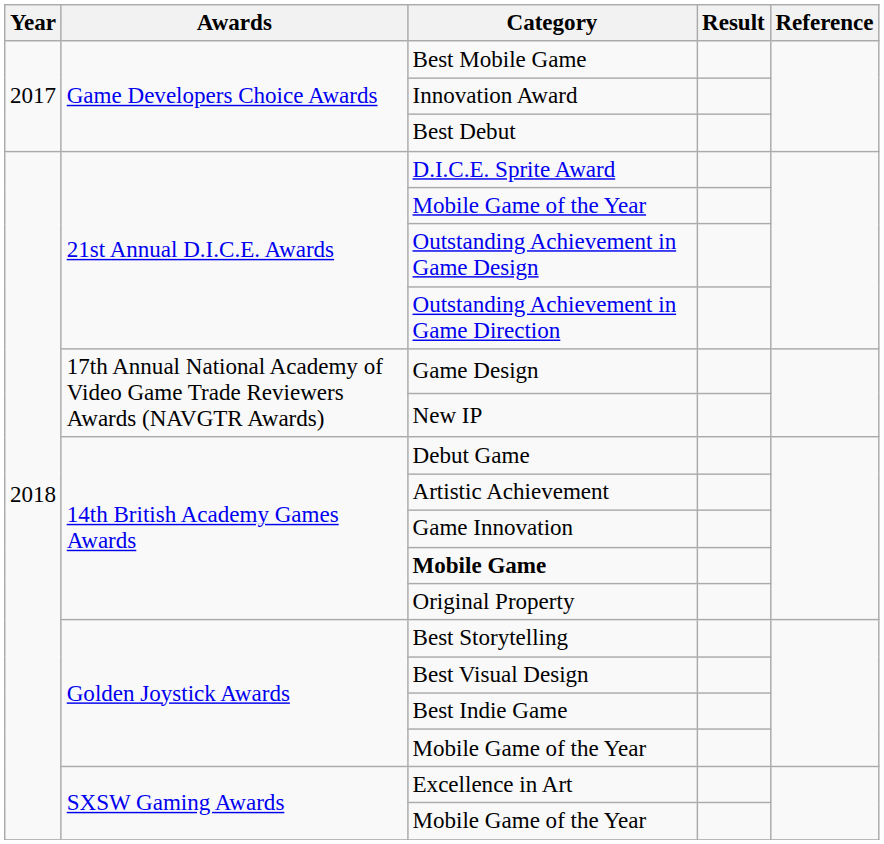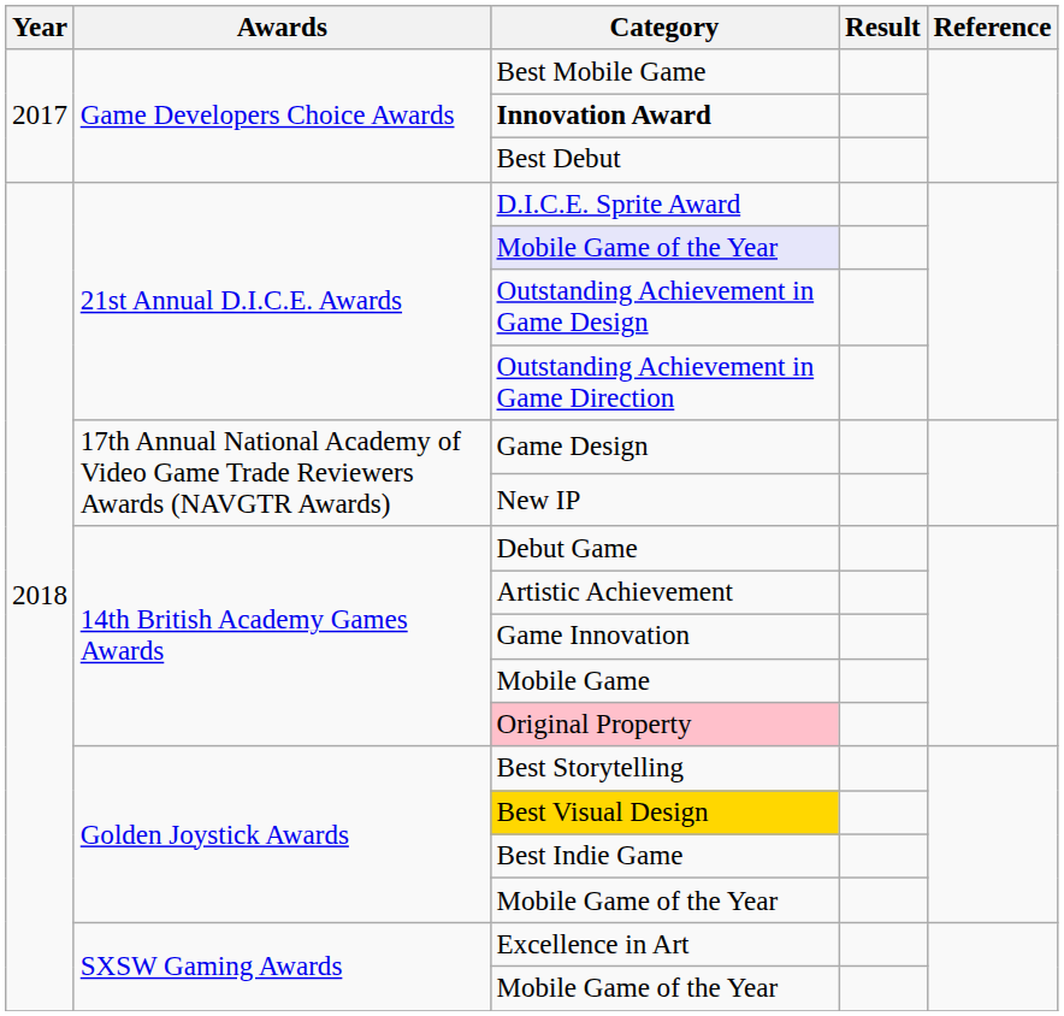Innovation Award | Category: normal -> bold
21st Annual D.I.C.E. Awards / Mobile Game of the Year | Category: no background -> lavender background
Mobile Game | Category: bold -> normal
Original Property | Category: no background -> pink background
Best Visual Design | Category: no background -> gold background
